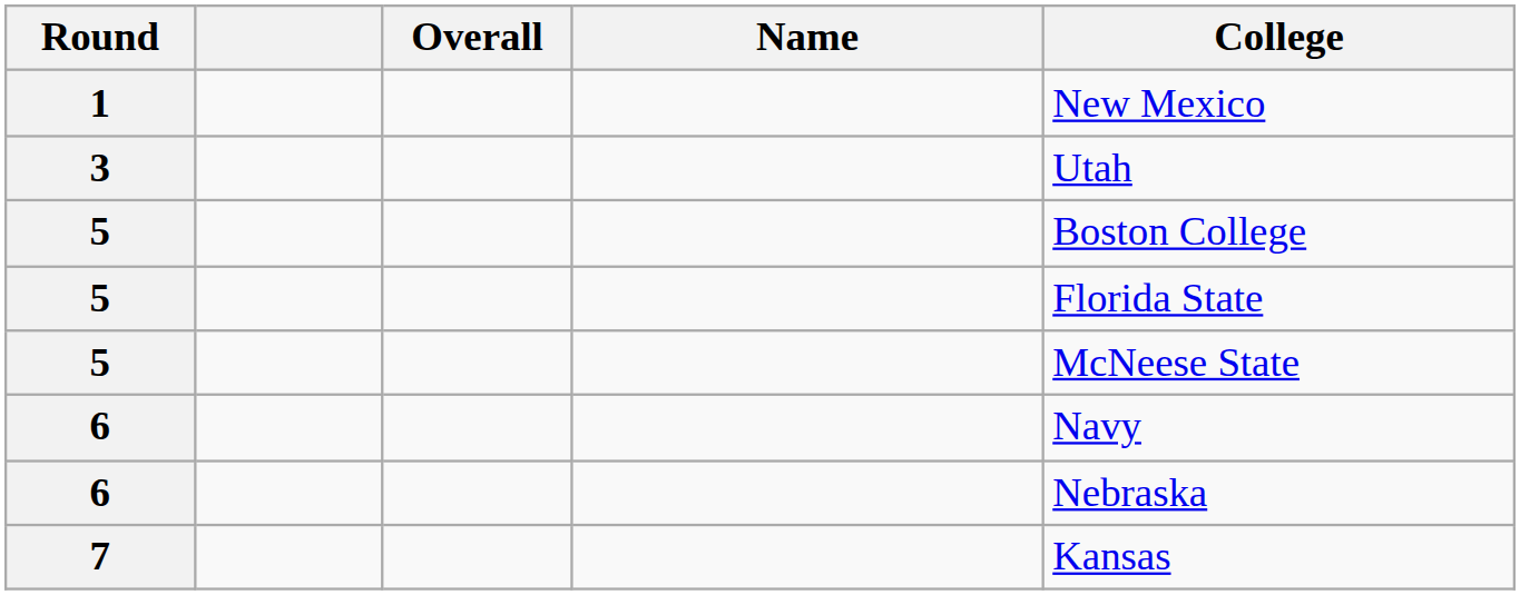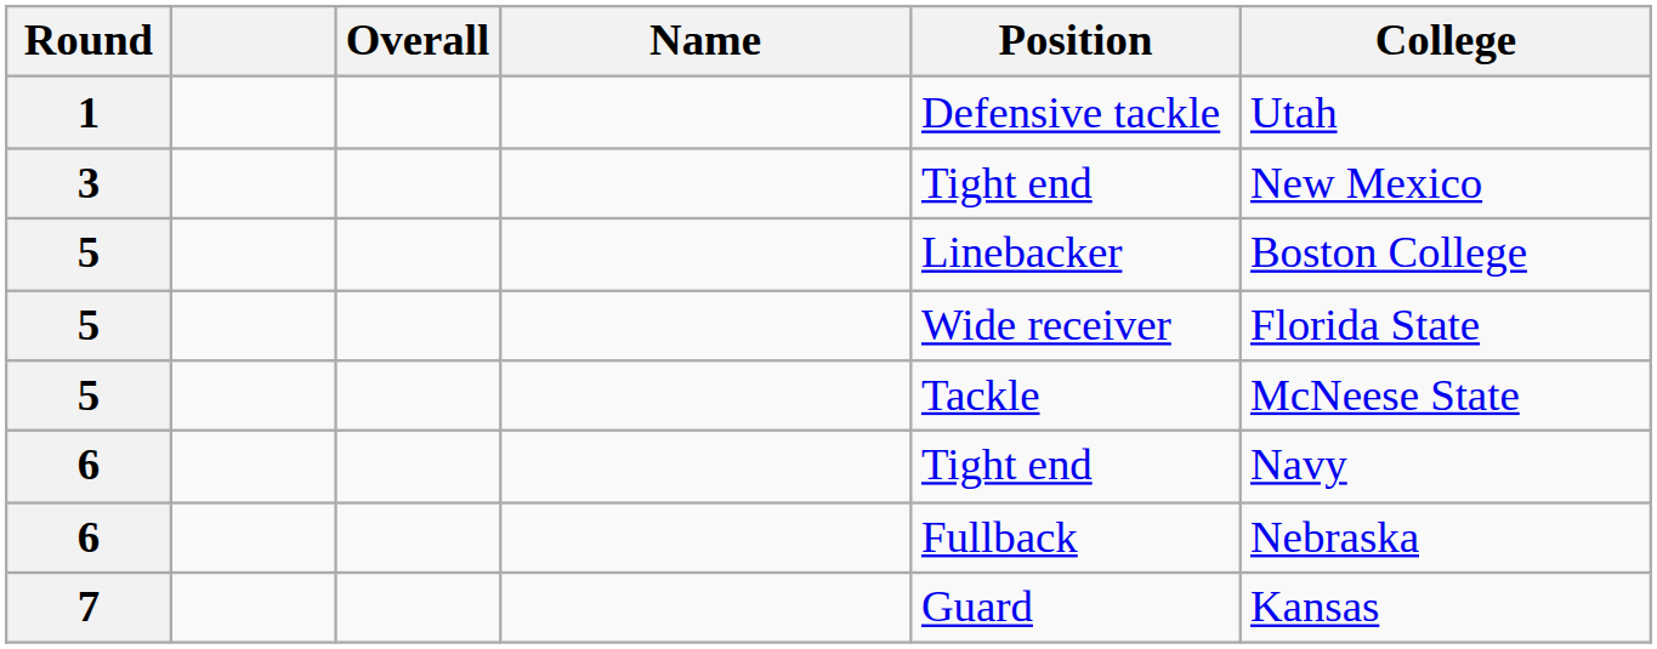+ column: Position | Defensive tackle | Tight end | Linebacker | Wide receiver | Tackle | Tight end | Fullback | Guard
1 | College: New Mexico -> Utah
3 | College: Utah -> New Mexico
